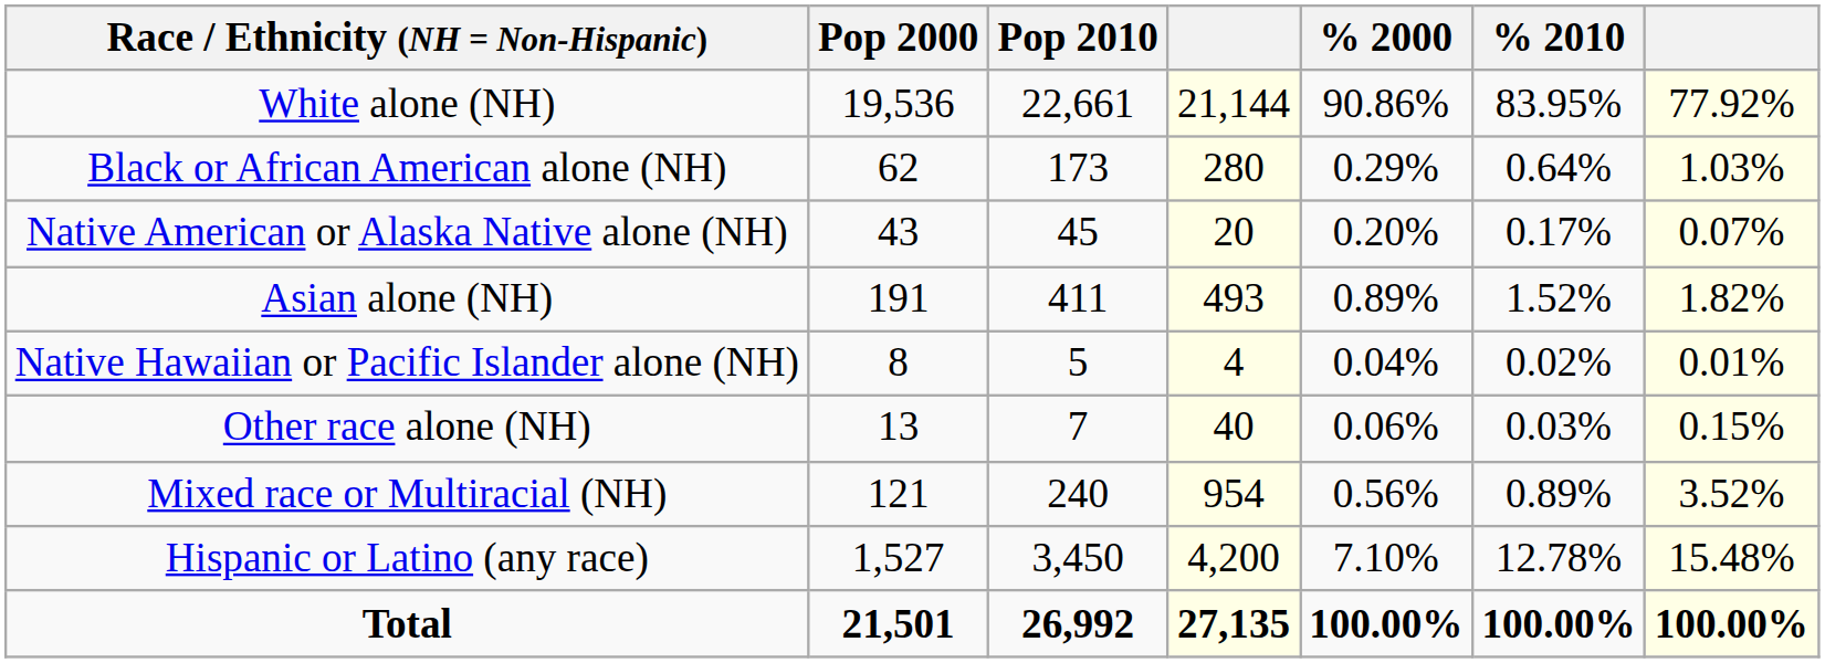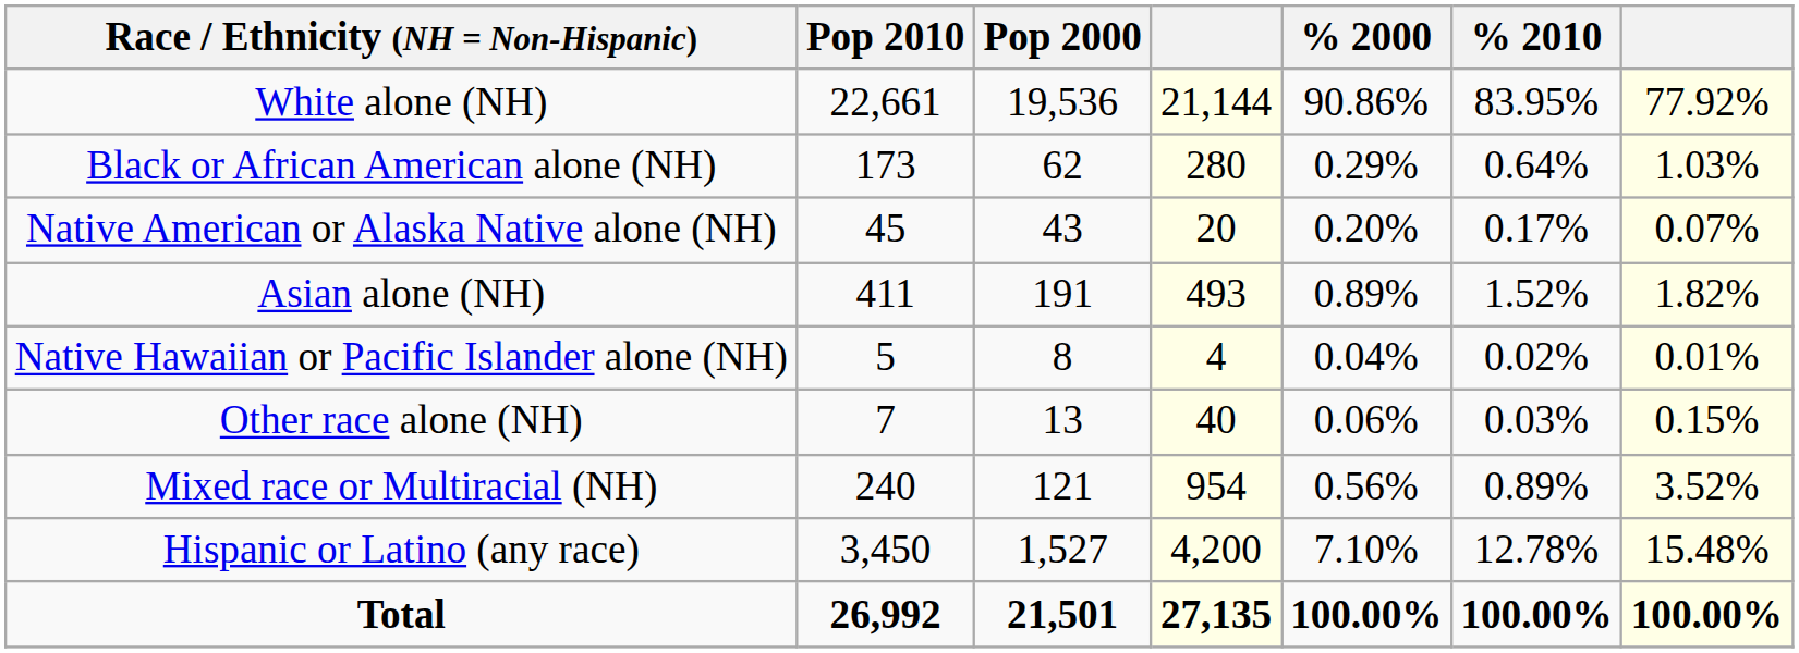columns swapped: Pop 2000 <-> Pop 2010
